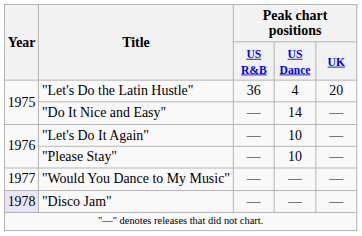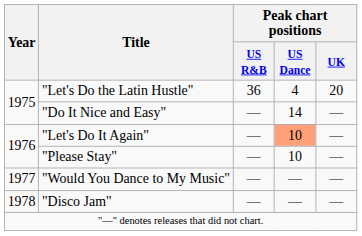"Let's Do It Again" | Peak chart positions / US Dance: no background -> lightsalmon background
"Disco Jam" | Year: lavender background -> no background
